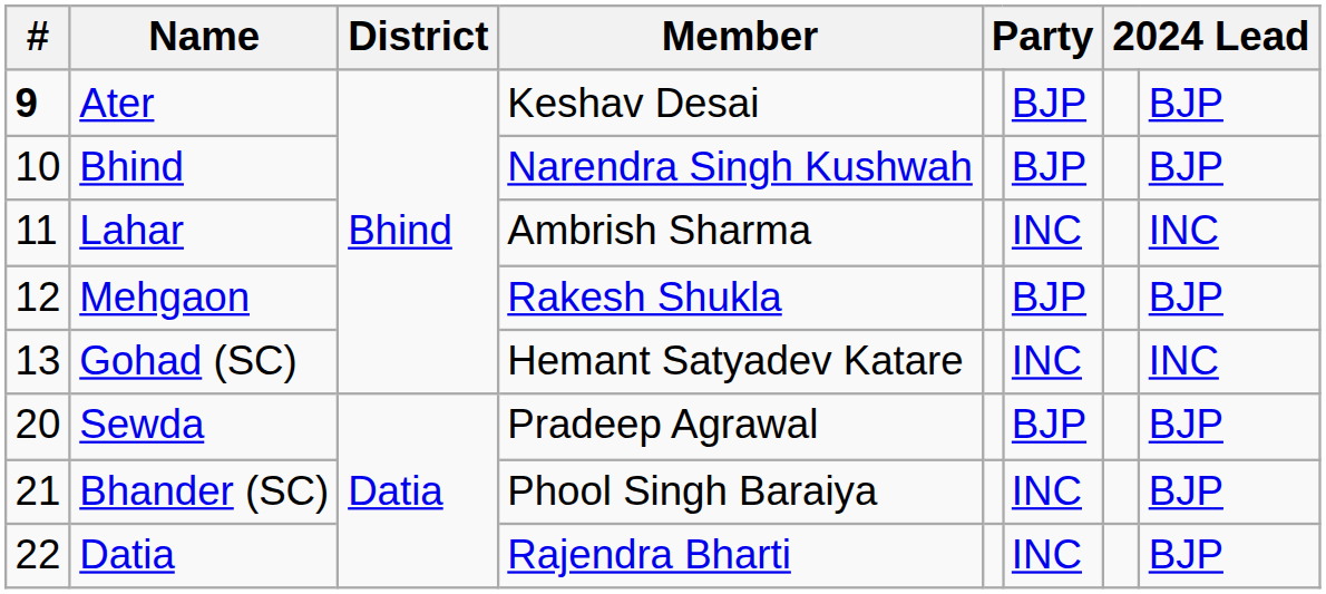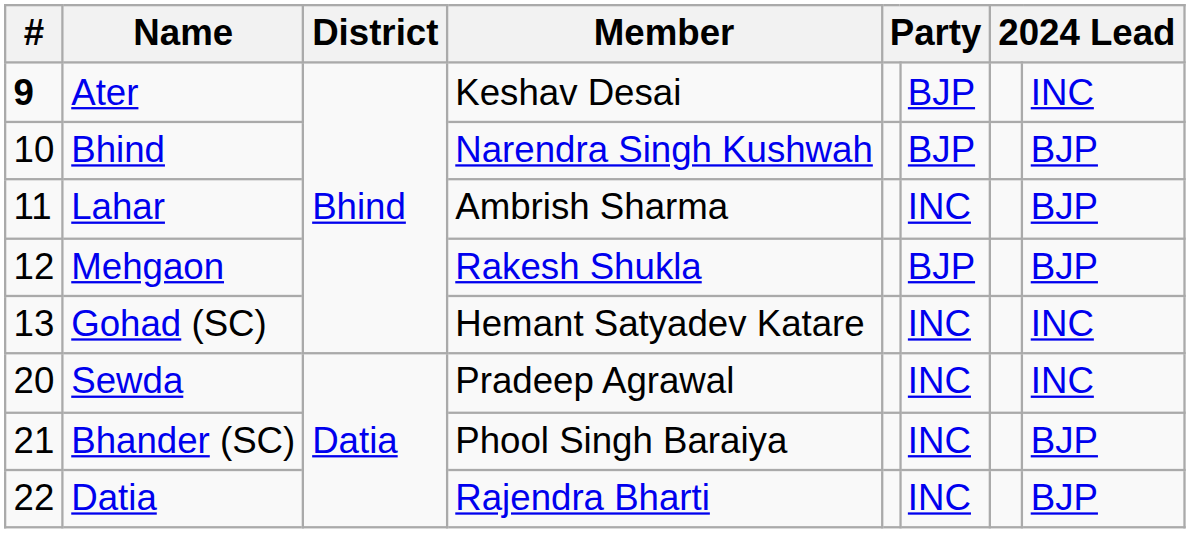Ater | column 8: BJP -> INC
Lahar | column 8: INC -> BJP
Sewda | column 6: BJP -> INC
Sewda | column 8: BJP -> INC
